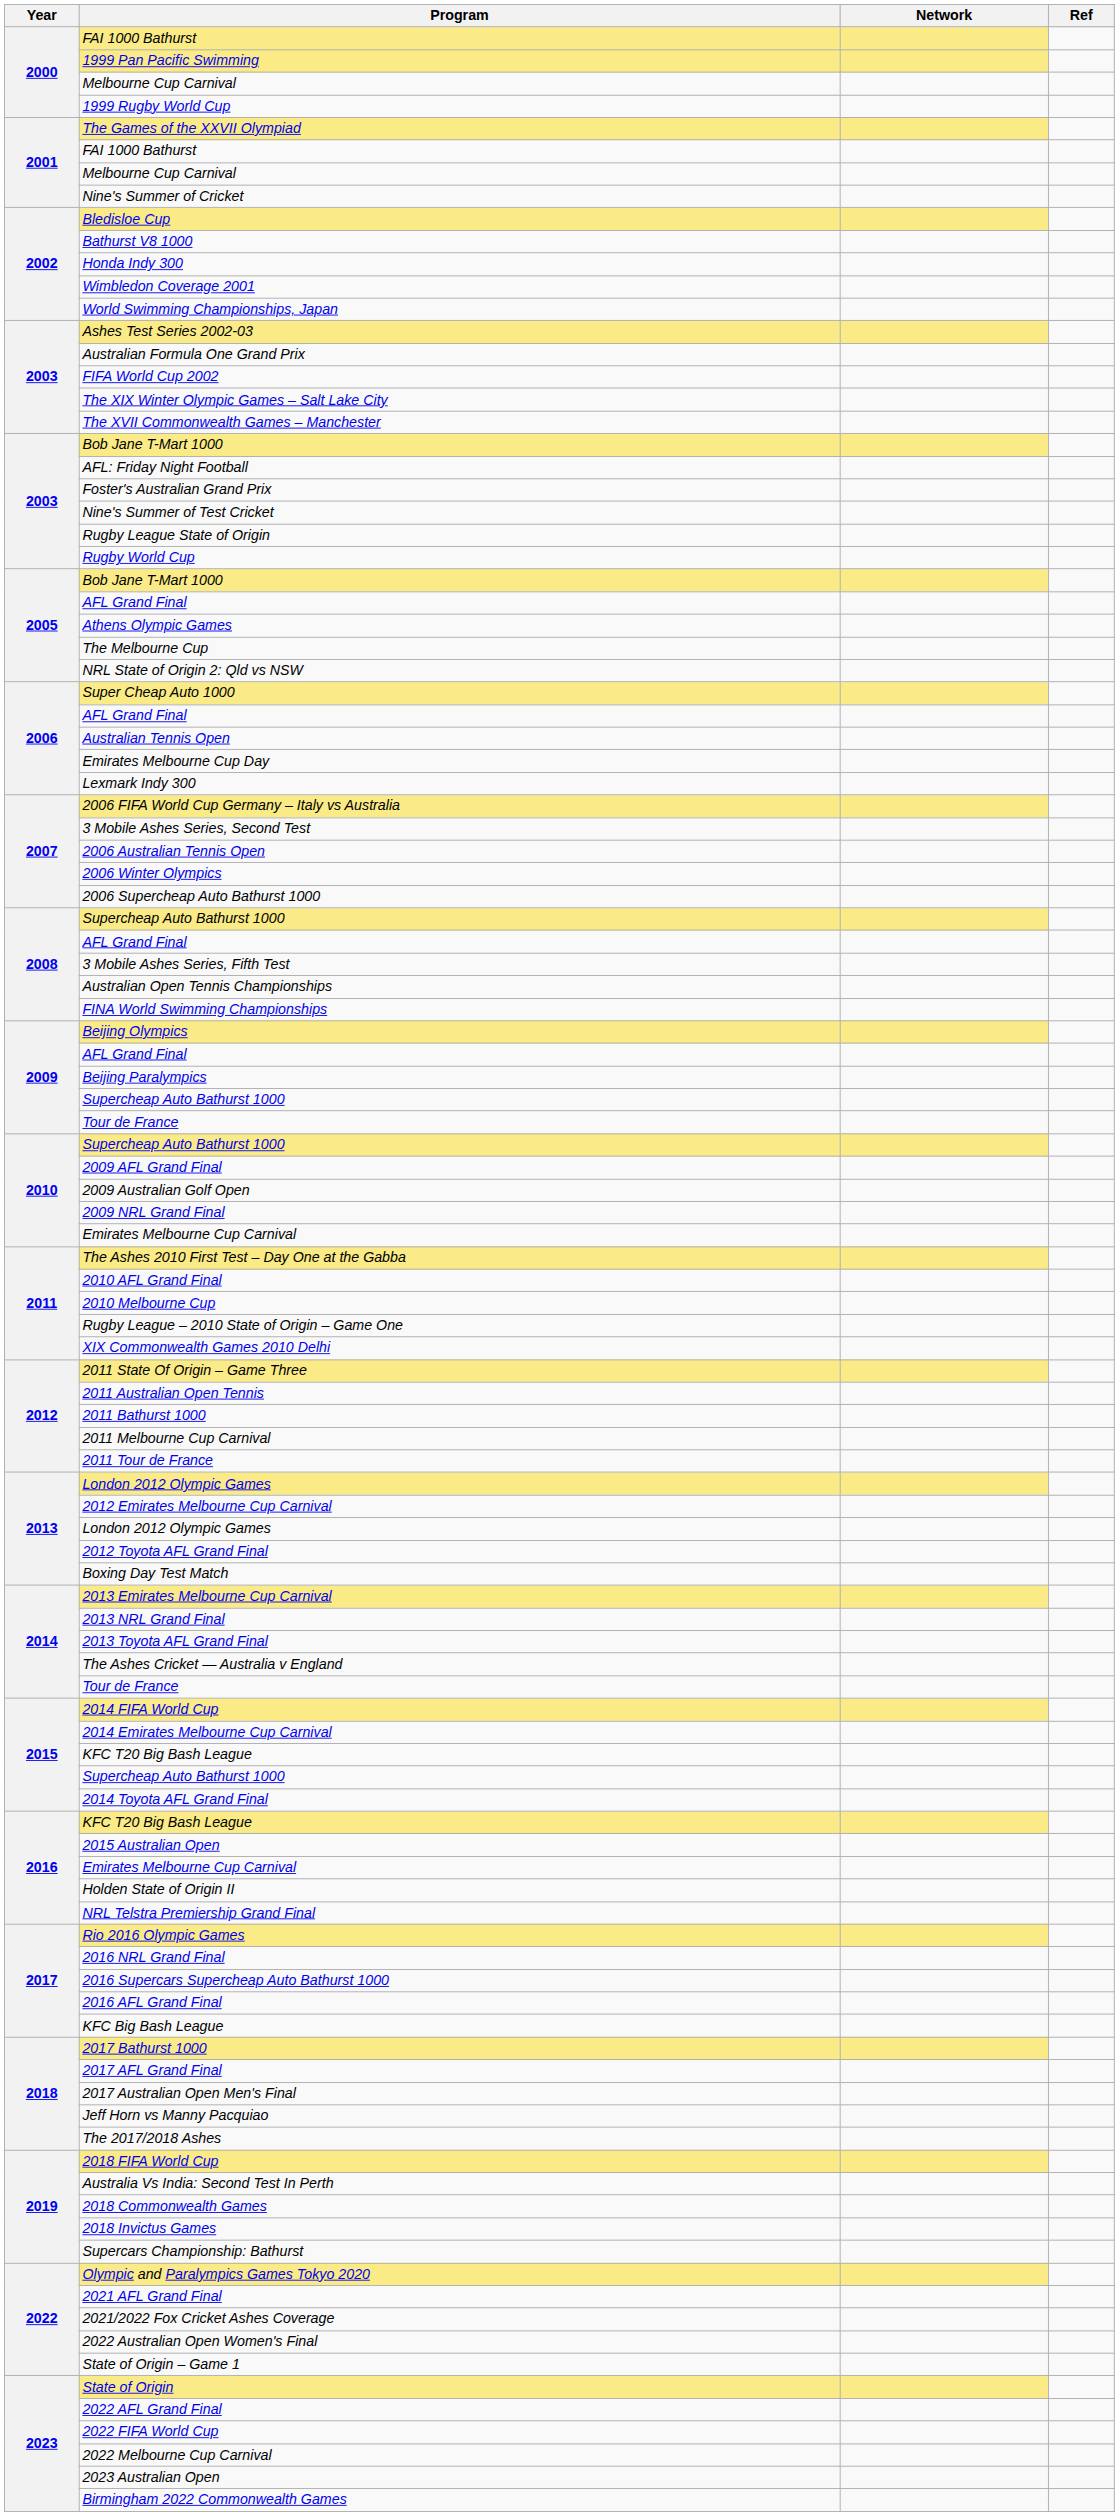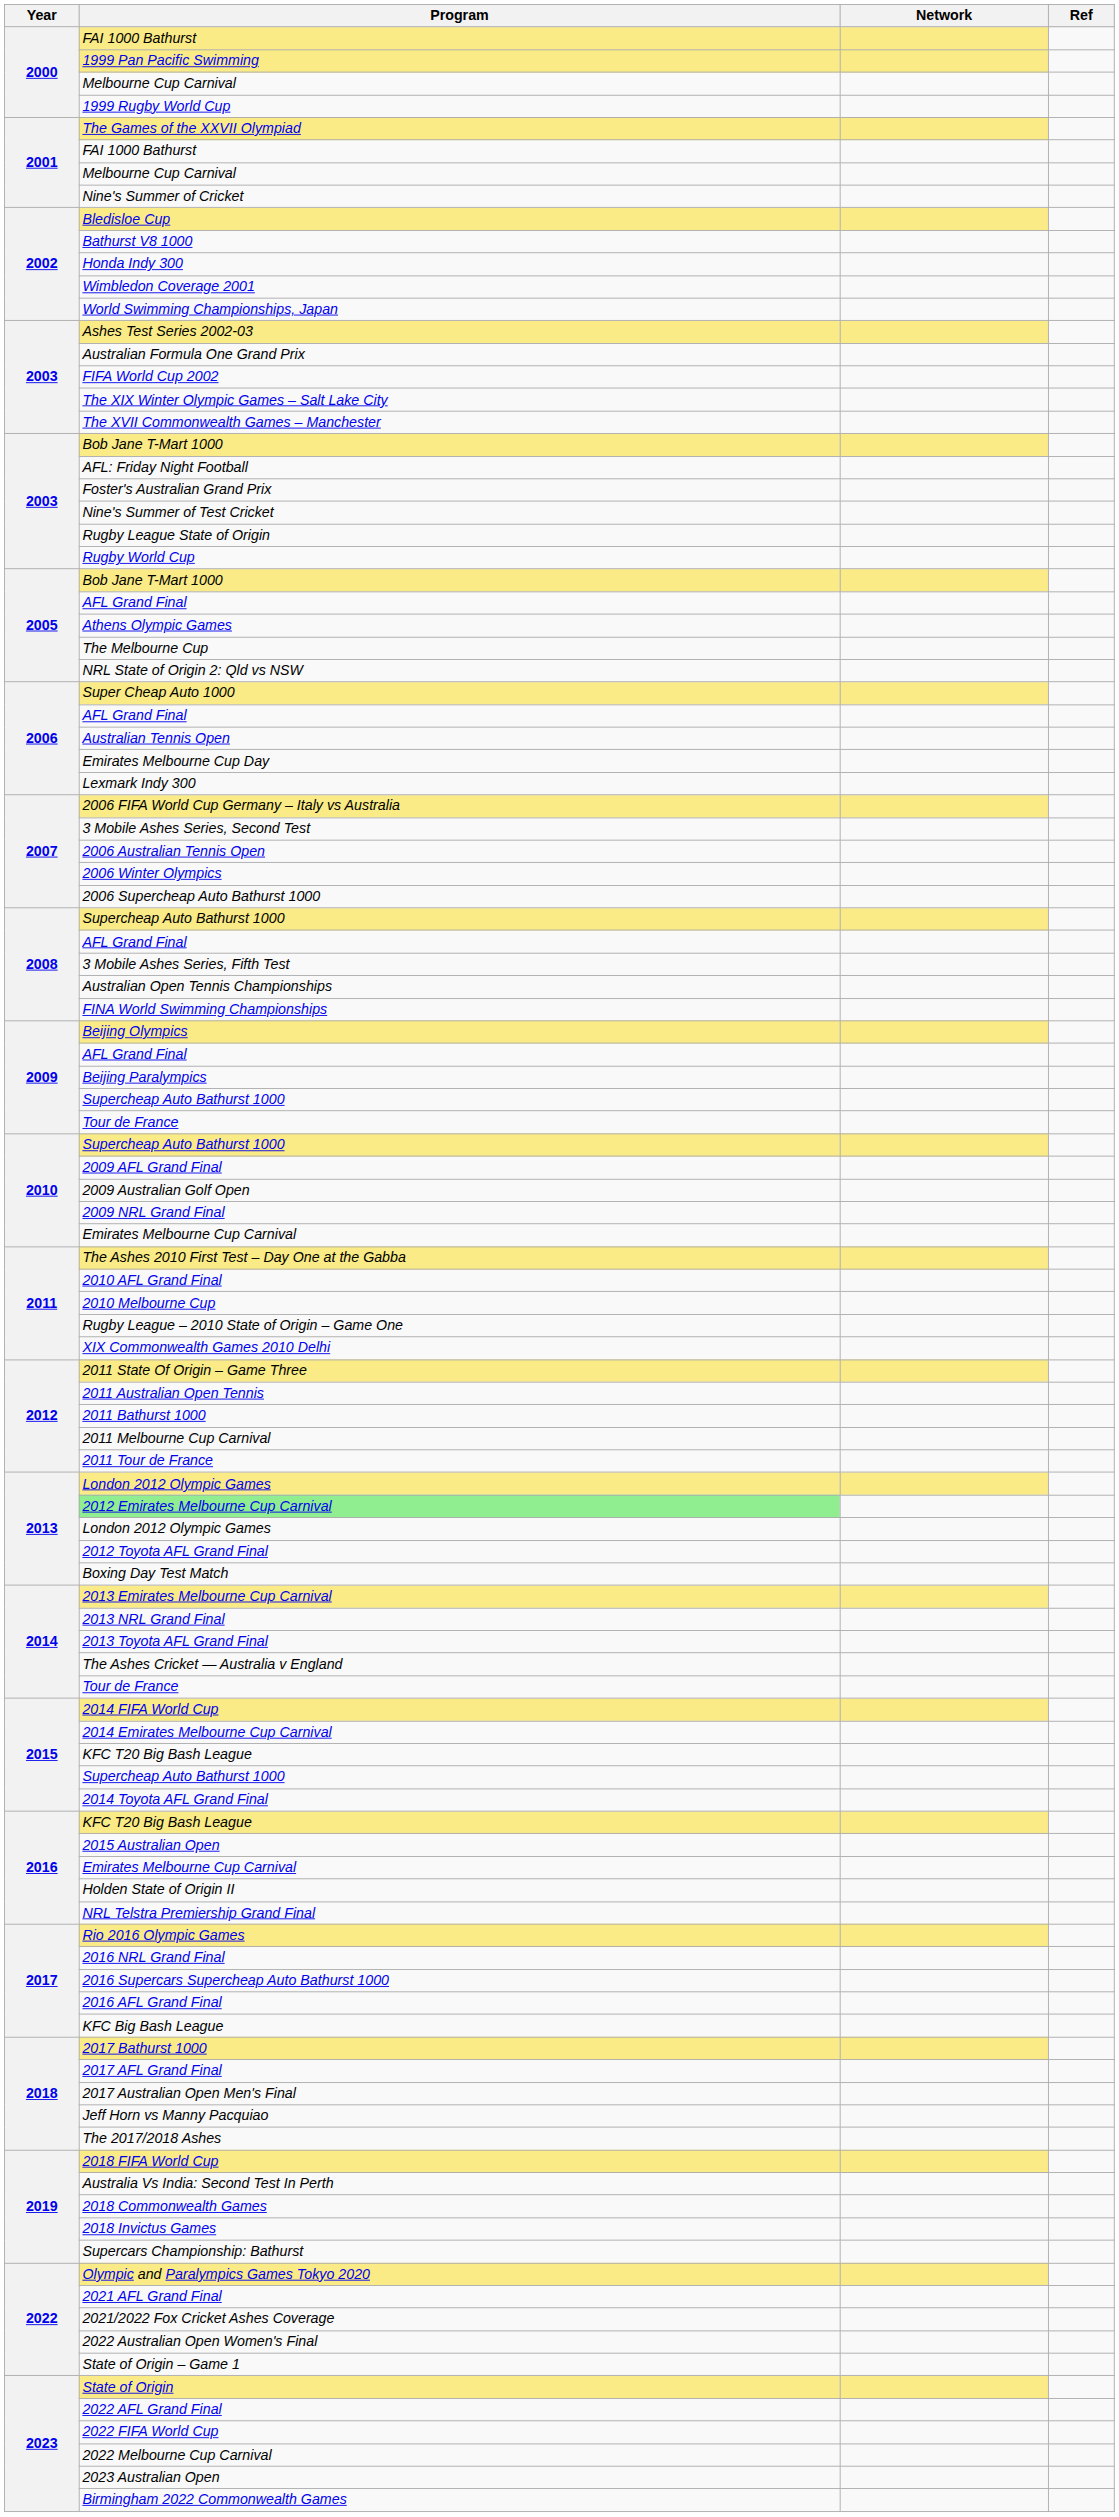2012 Emirates Melbourne Cup Carnival | Program: no background -> lightgreen background
